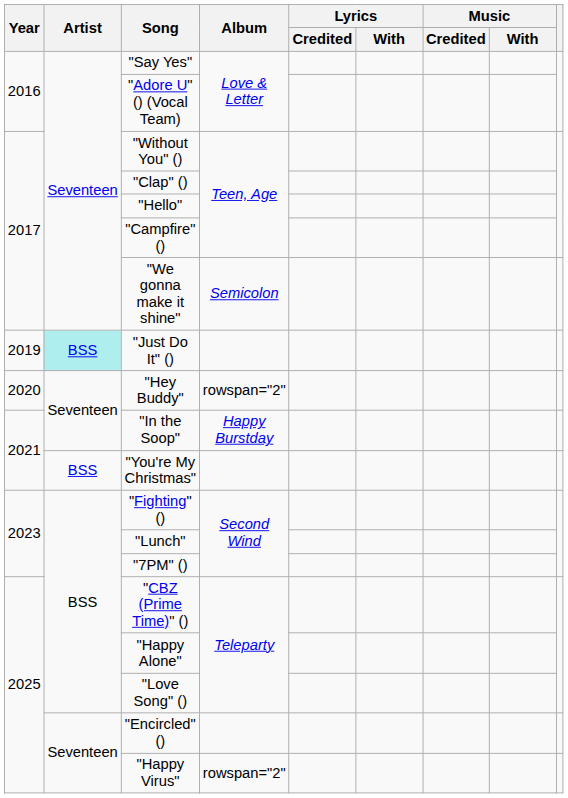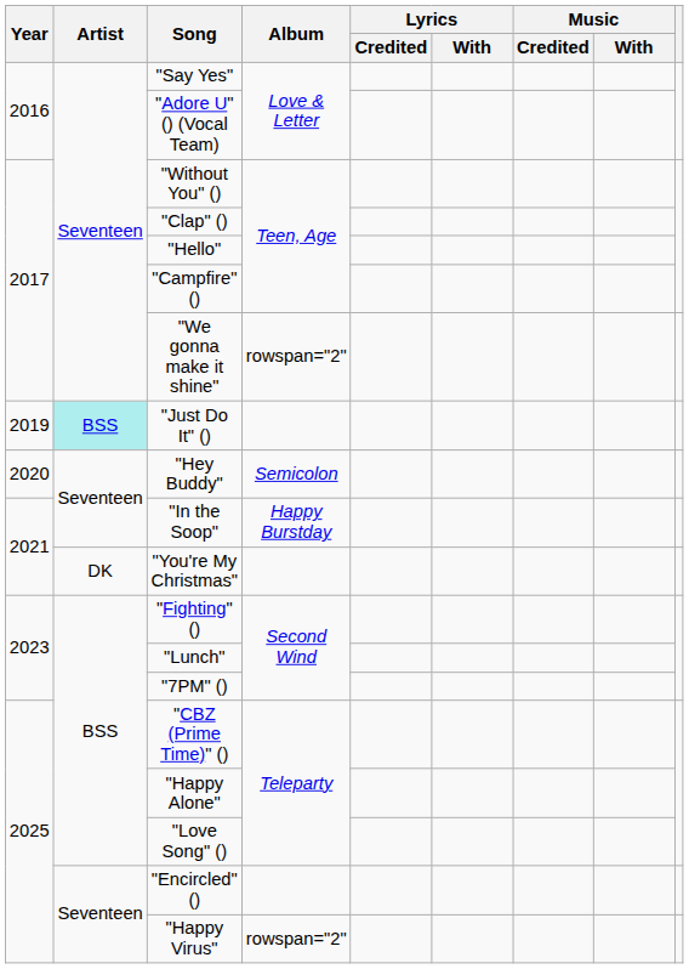"We gonna make it shine" | Album: Semicolon -> rowspan="2"
"Hey Buddy" | Album: rowspan="2" -> Semicolon
"You're My Christmas" | Artist: BSS -> DK
